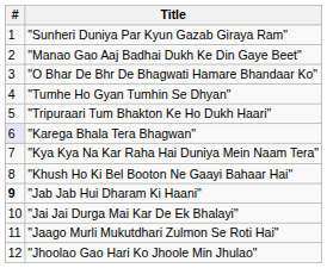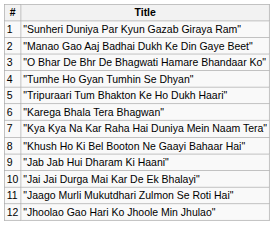"Karega Bhala Tera Bhagwan" | #: lavender background -> no background
"Jab Jab Hui Dharam Ki Haani" | #: bold -> normal
